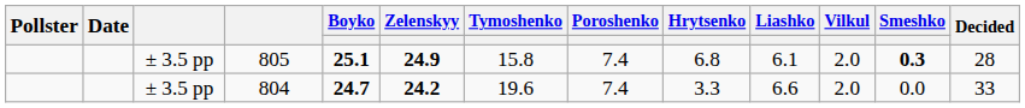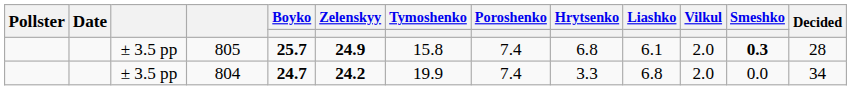805 | Boyko: 25.1 -> 25.7
804 | Tymoshenko: 19.6 -> 19.9
804 | Liashko: 6.6 -> 6.8
804 | Decided: 33 -> 34
